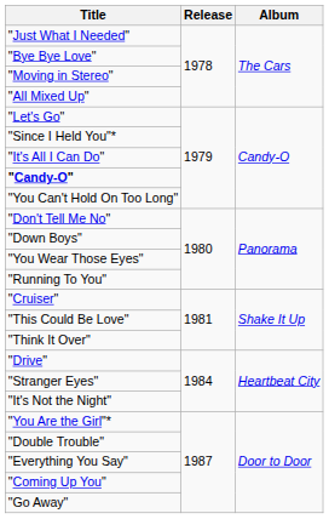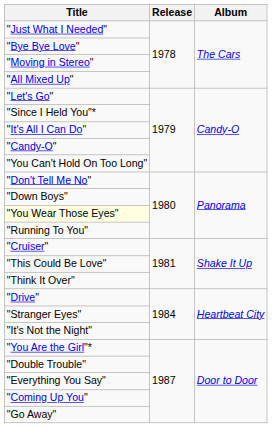"Candy-O" | Title: bold -> normal
"You Wear Those Eyes" | Title: no background -> lightyellow background
